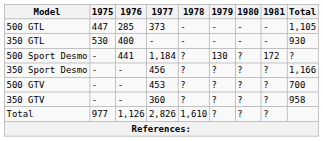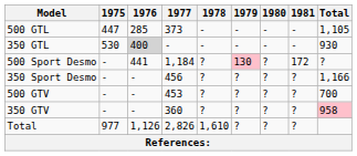350 GTL | 1976: no background -> lightgrey background
500 Sport Desmo | 1979: no background -> pink background
350 GTV | Total: no background -> pink background
